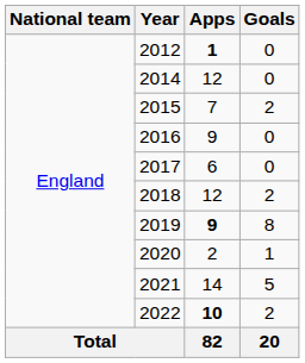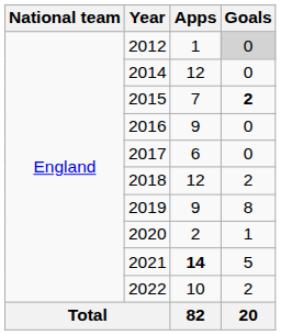2012 | Apps: bold -> normal
2012 | Goals: no background -> lightgrey background
2015 | Goals: normal -> bold
2019 | Apps: bold -> normal
2021 | Apps: normal -> bold
2022 | Apps: bold -> normal
